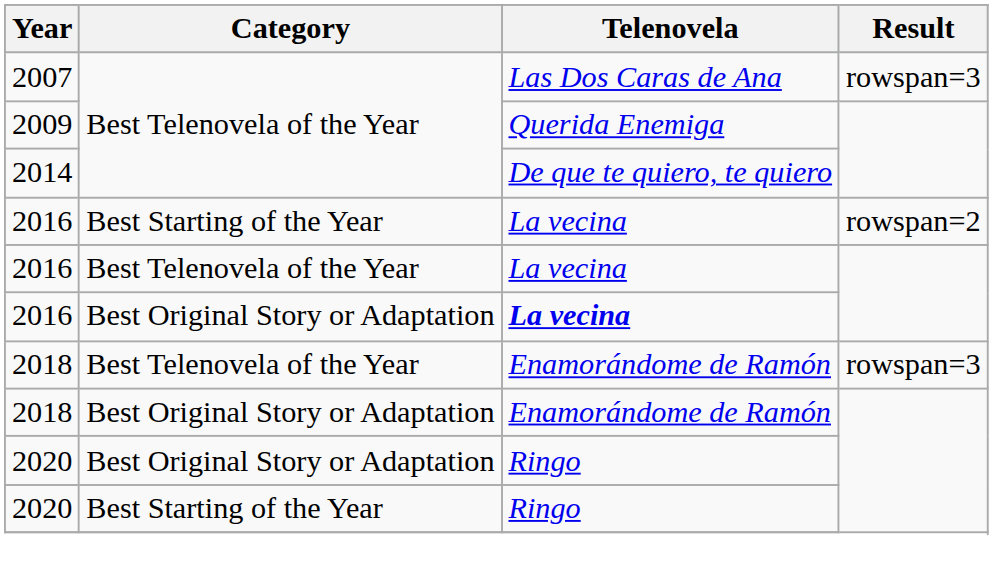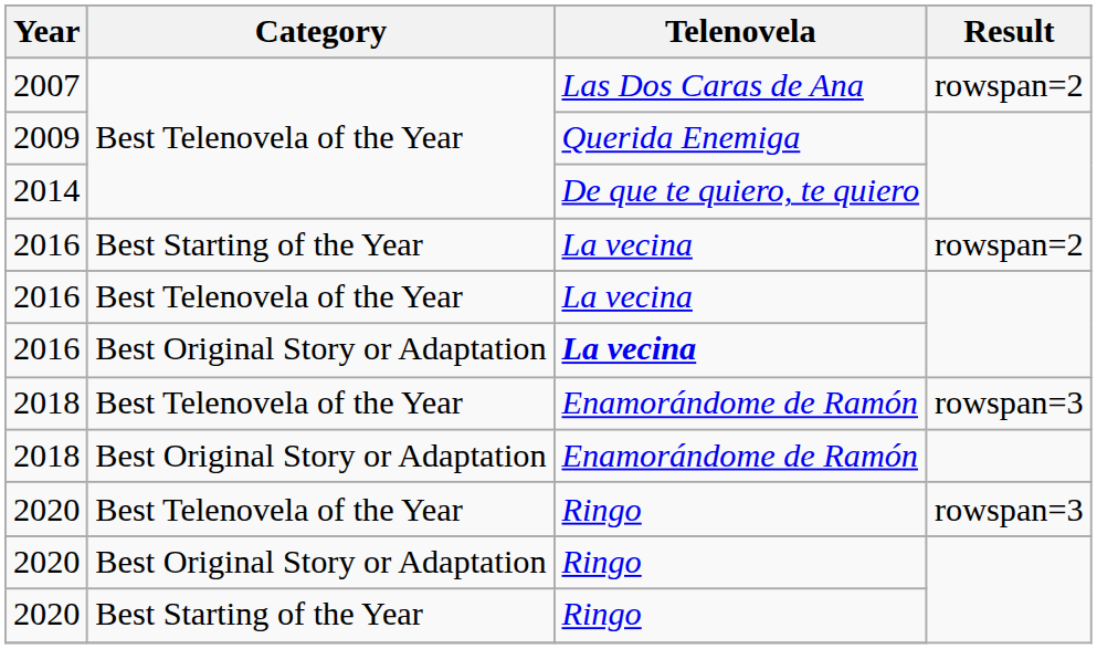2007 | Result: rowspan=3 -> rowspan=2
+ row: 2020 | Best Telenovela of the Year | Ringo | rowspan=3
